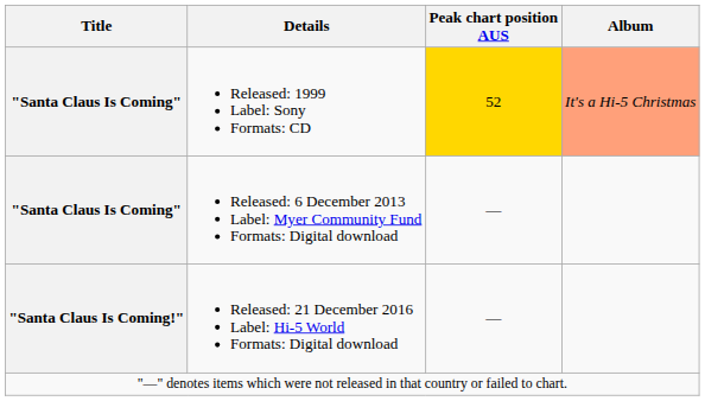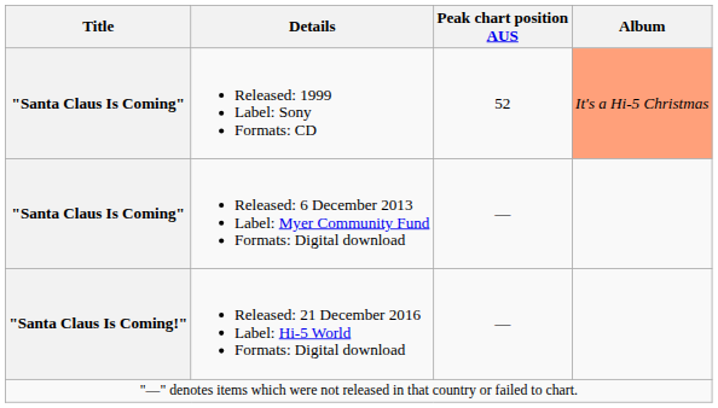Released: 1999 Label: Sony Formats: CD | Peak chart position AUS: gold background -> no background
